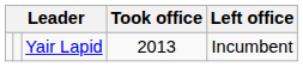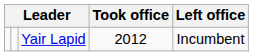Yair Lapid | Took office: 2013 -> 2012
